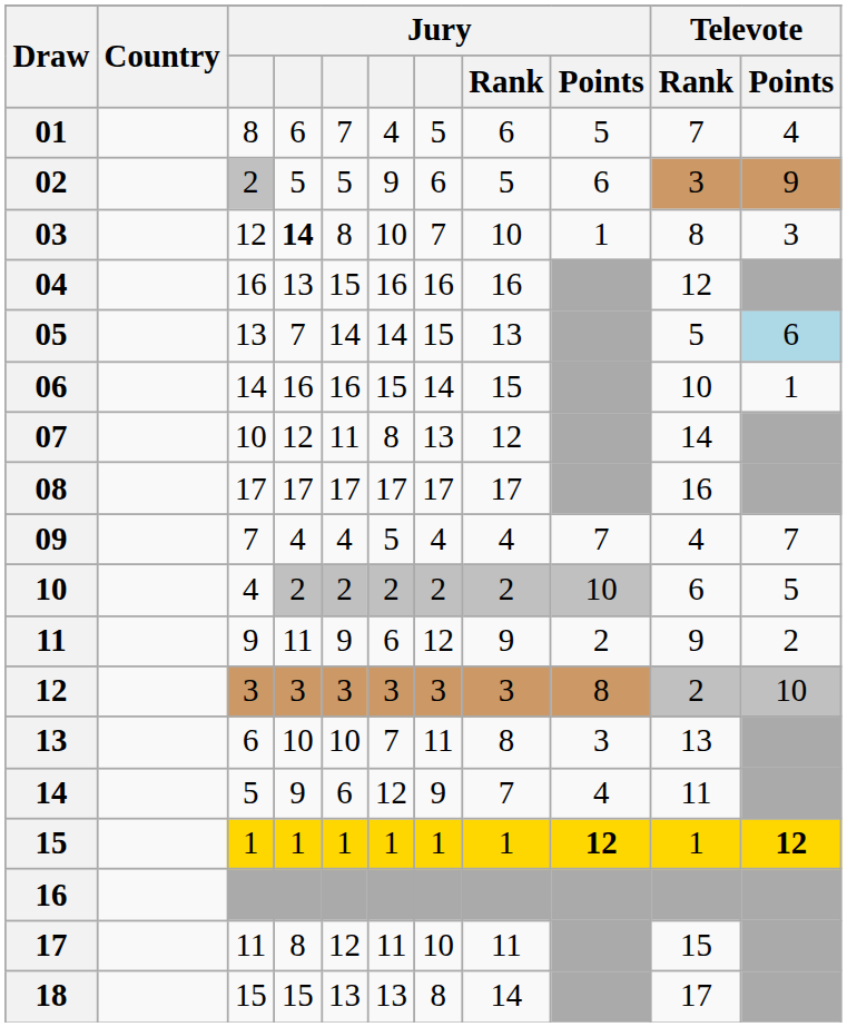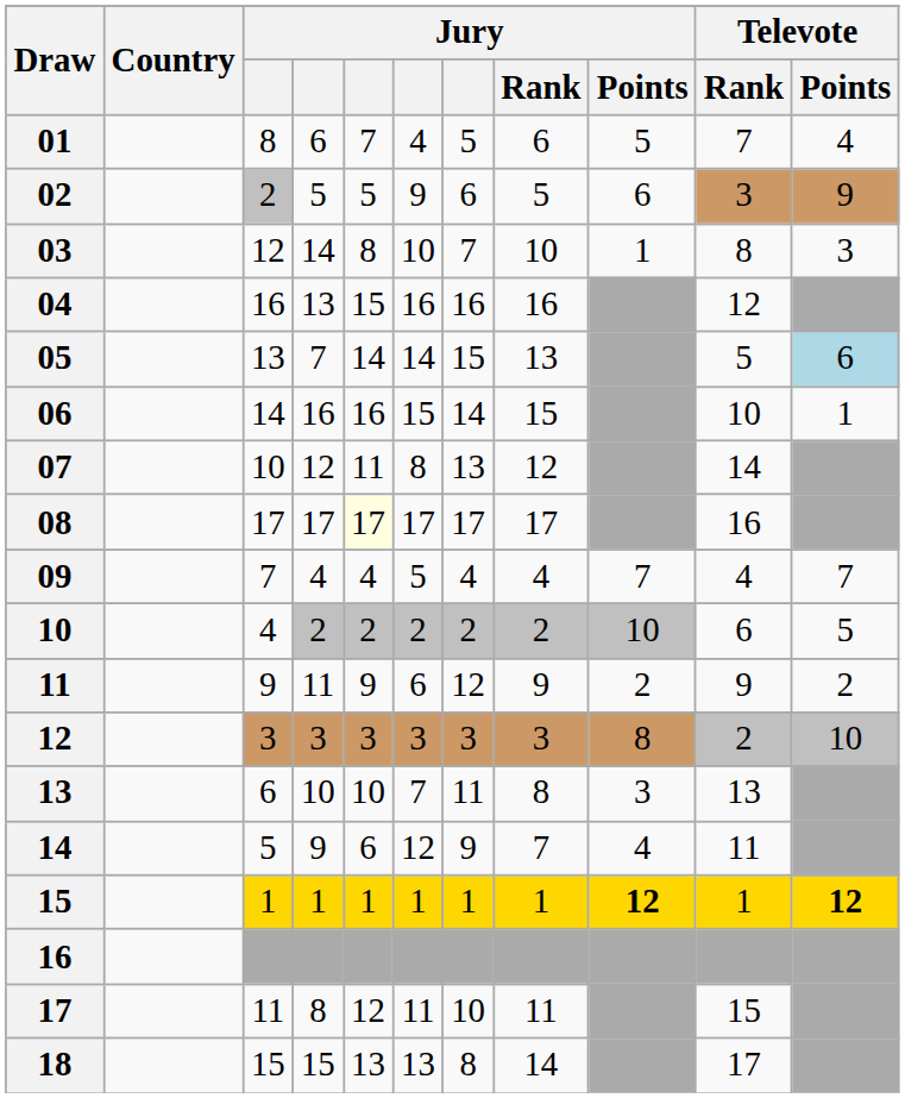03 | column 4: bold -> normal
08 | column 5: no background -> lightyellow background
